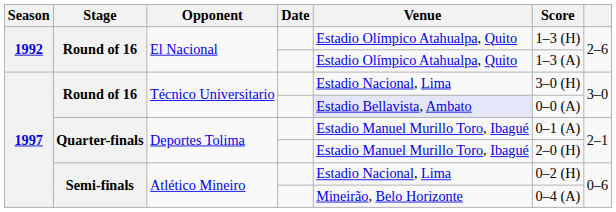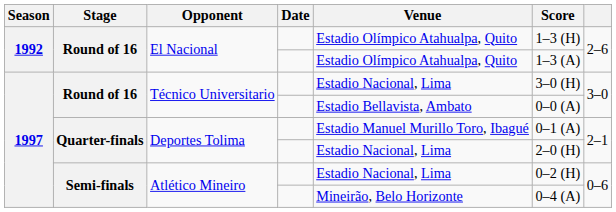row 5 | Venue: lavender background -> no background
row 7 | Venue: Estadio Manuel Murillo Toro, Ibagué -> Estadio Nacional, Lima
